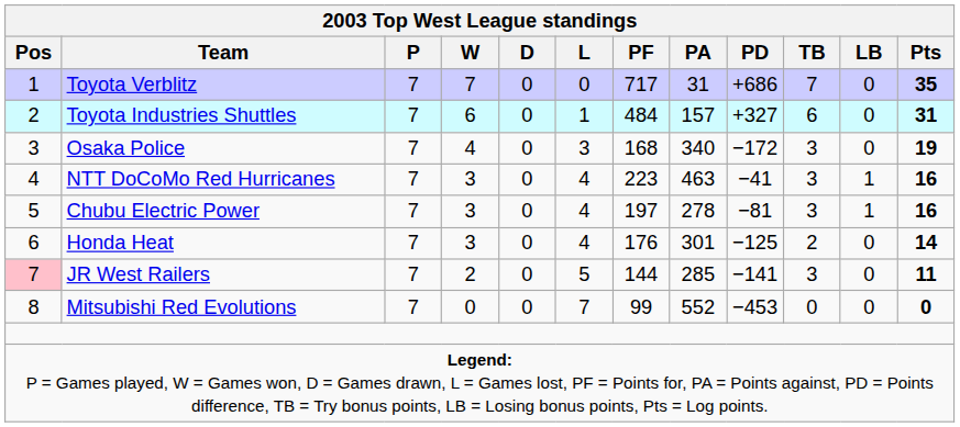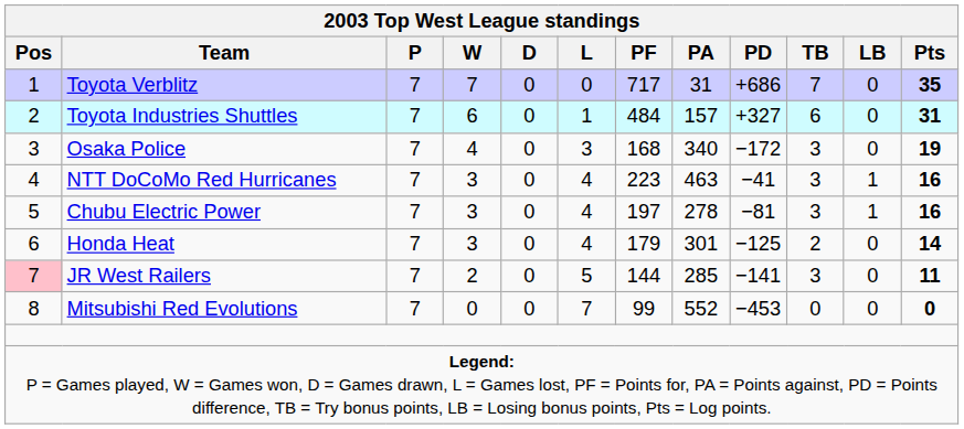Honda Heat | PF: 176 -> 179
